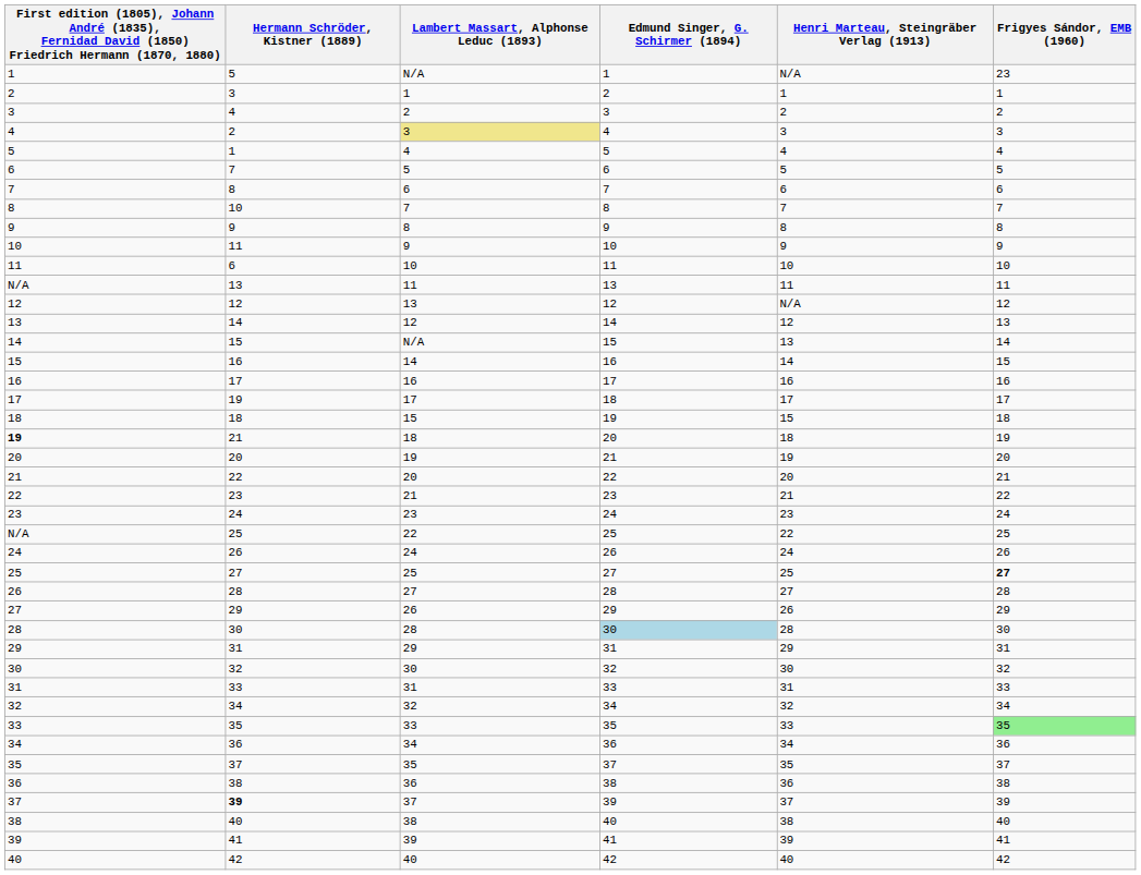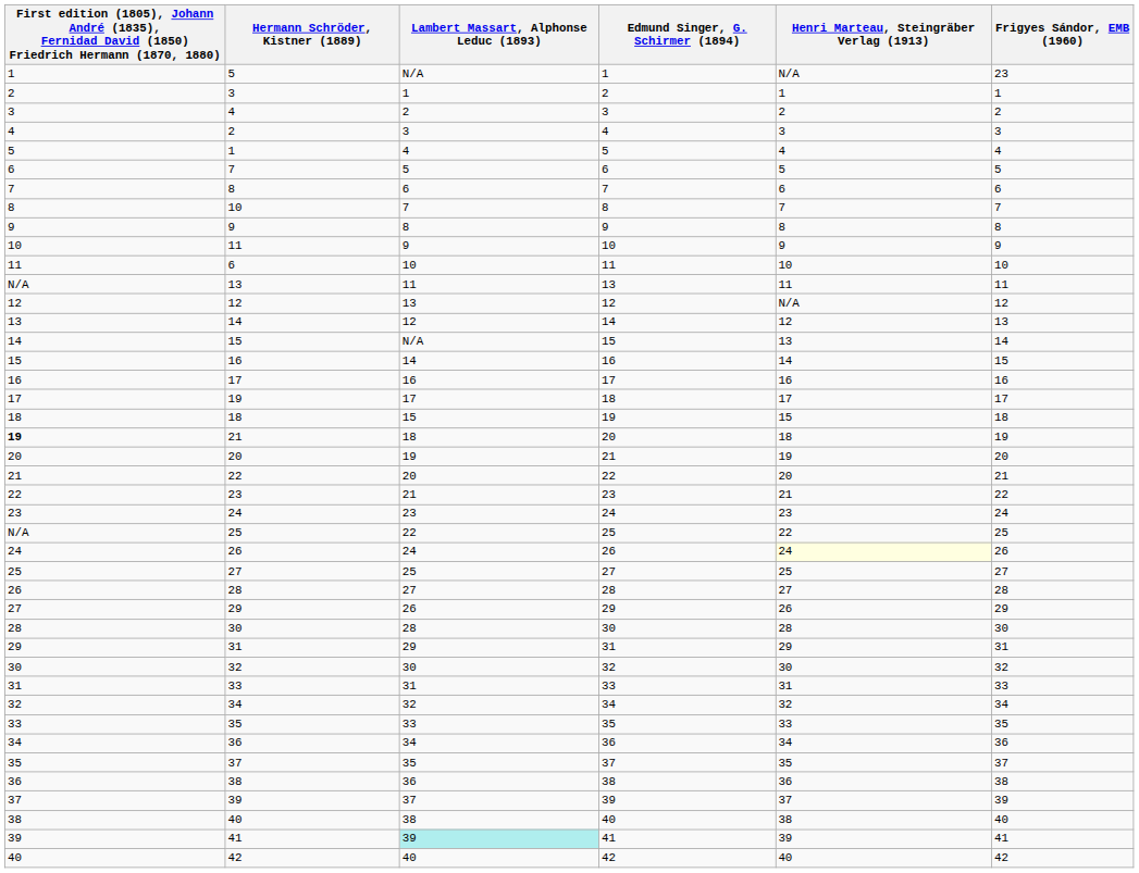row 5 | Lambert Massart, Alphonse Leduc (1893): khaki background -> no background
row 27 | Henri Marteau, Steingräber Verlag (1913): no background -> lightyellow background
row 28 | Frigyes Sándor, EMB (1960): bold -> normal
row 31 | Edmund Singer, G. Schirmer (1894): lightblue background -> no background
row 36 | Frigyes Sándor, EMB (1960): lightgreen background -> no background
row 40 | Hermann Schröder, Kistner (1889): bold -> normal
row 42 | Lambert Massart, Alphonse Leduc (1893): no background -> paleturquoise background
